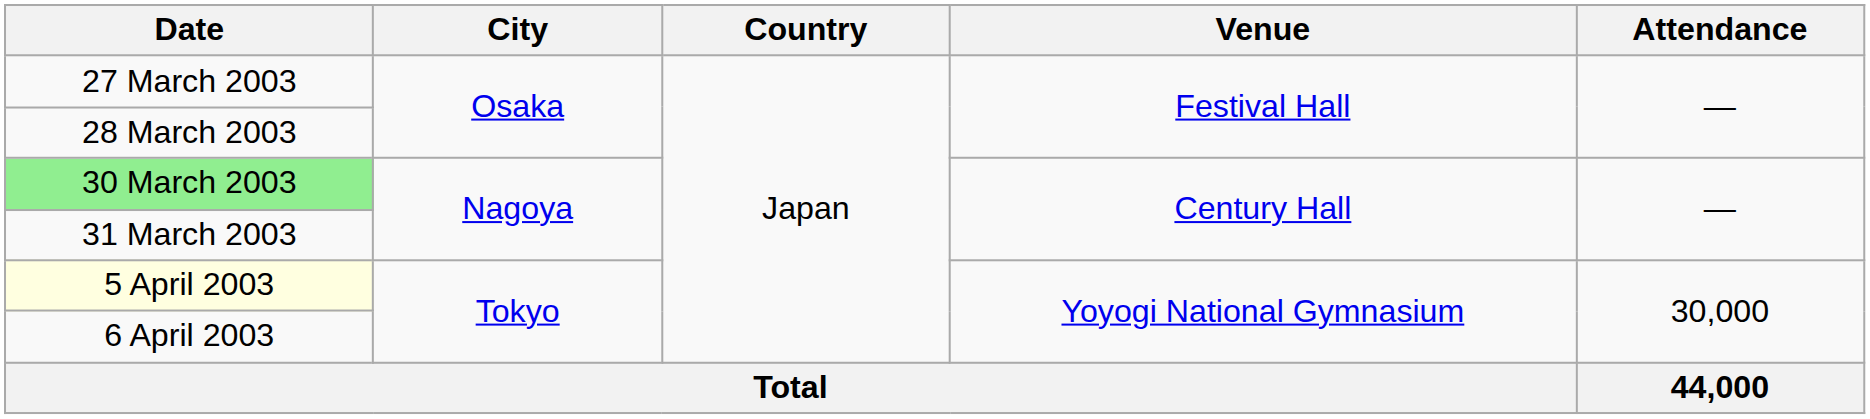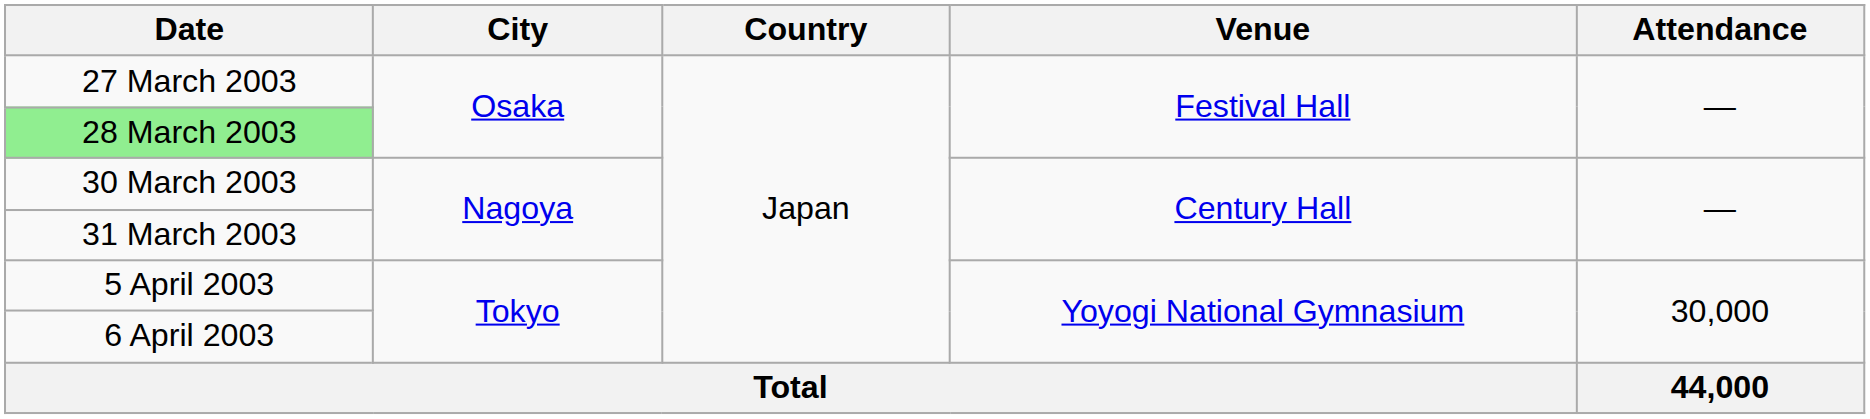28 March 2003 | Date: no background -> lightgreen background
30 March 2003 | Date: lightgreen background -> no background
5 April 2003 | Date: lightyellow background -> no background
